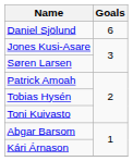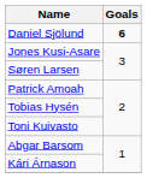Daniel Sjölund | Goals: normal -> bold
